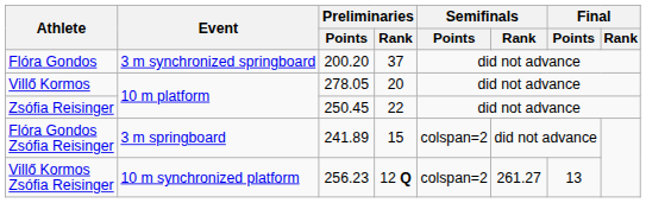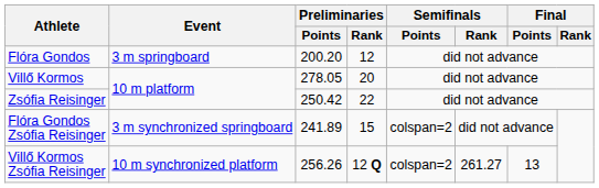Flóra Gondos | Event: 3 m synchronized springboard -> 3 m springboard
Flóra Gondos | Preliminaries / Rank: 37 -> 12
Zsófia Reisinger | Preliminaries / Points: 250.45 -> 250.42
Flóra Gondos Zsófia Reisinger | Event: 3 m springboard -> 3 m synchronized springboard
Villő Kormos Zsófia Reisinger | Preliminaries / Points: 256.23 -> 256.26
